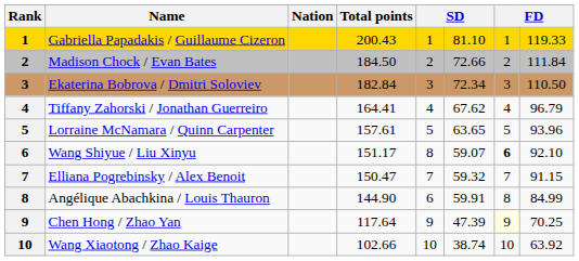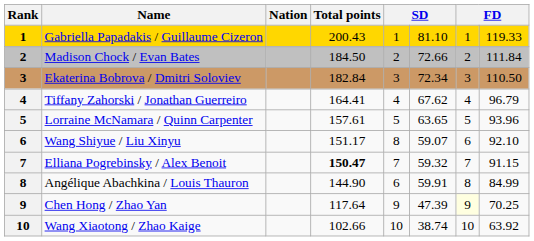Wang Shiyue / Liu Xinyu | column 7: bold -> normal
Elliana Pogrebinsky / Alex Benoit | Total points: normal -> bold
